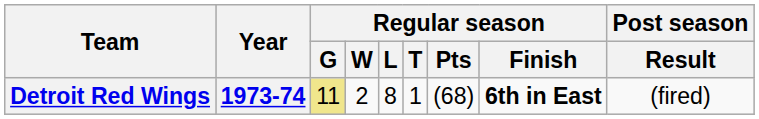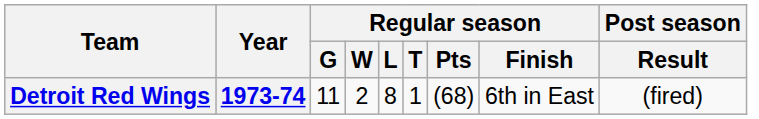Detroit Red Wings | Regular season / G: khaki background -> no background
Detroit Red Wings | Regular season / Finish: bold -> normal
